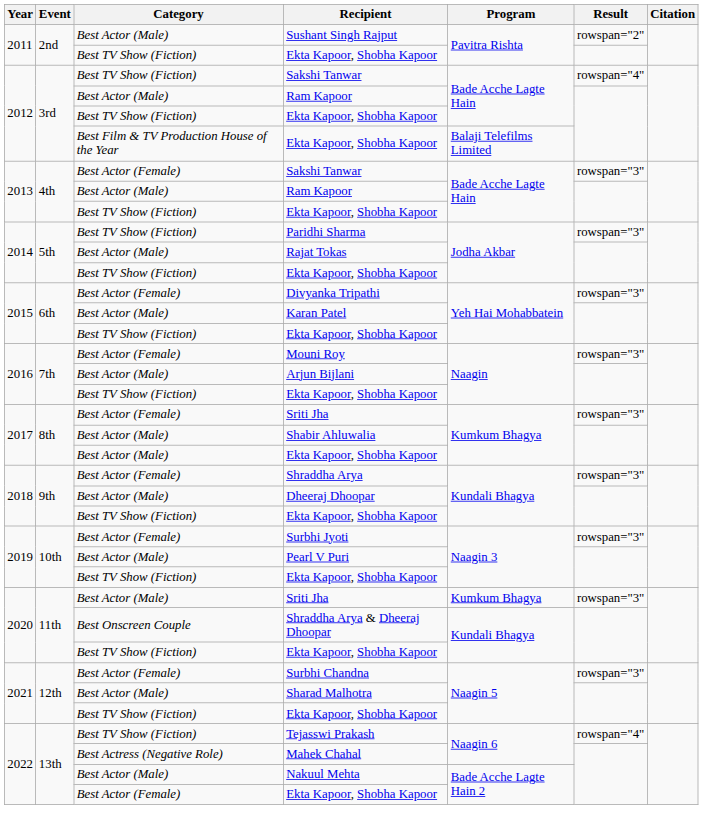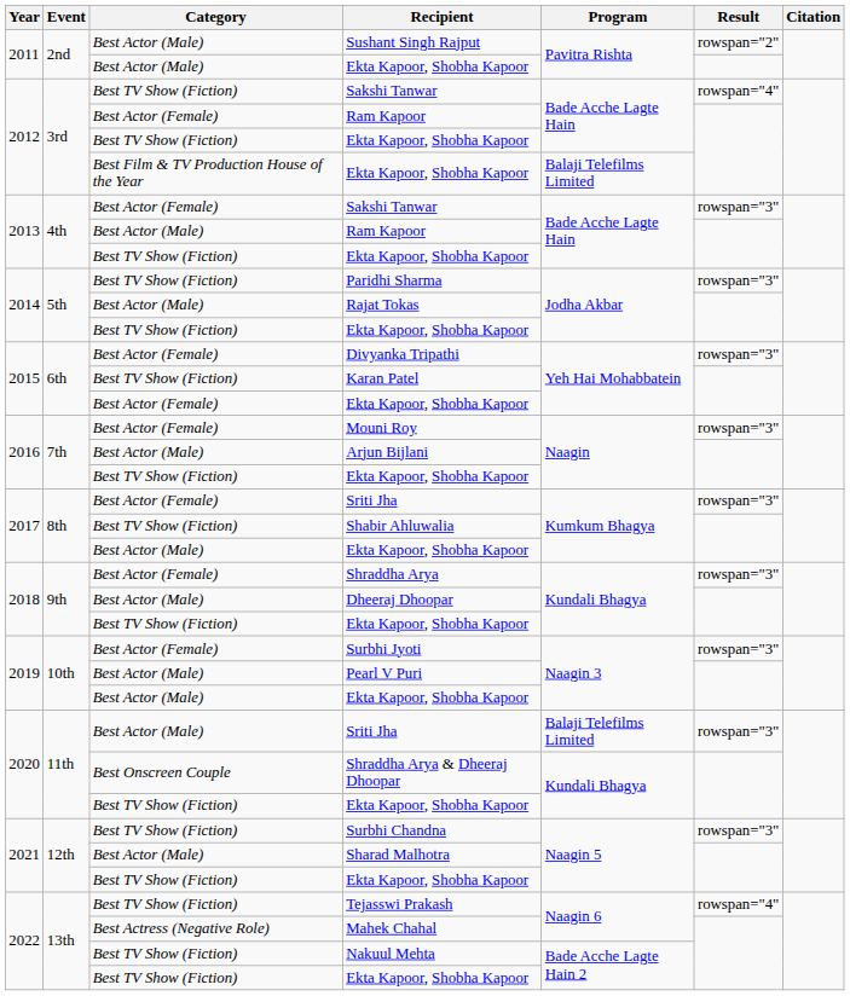2011 / Ekta Kapoor, Shobha Kapoor | Category: Best TV Show (Fiction) -> Best Actor (Male)
2012 / Ram Kapoor | Category: Best Actor (Male) -> Best Actor (Female)
Karan Patel | Category: Best Actor (Male) -> Best TV Show (Fiction)
2015 / Ekta Kapoor, Shobha Kapoor | Category: Best TV Show (Fiction) -> Best Actor (Female)
Shabir Ahluwalia | Category: Best Actor (Male) -> Best TV Show (Fiction)
2019 / Ekta Kapoor, Shobha Kapoor | Category: Best TV Show (Fiction) -> Best Actor (Male)
2020 / Sriti Jha | Program: Kumkum Bhagya -> Balaji Telefilms Limited
Surbhi Chandna | Category: Best Actor (Female) -> Best TV Show (Fiction)
Nakuul Mehta | Category: Best Actor (Male) -> Best TV Show (Fiction)
2022 / Ekta Kapoor, Shobha Kapoor | Category: Best Actor (Female) -> Best TV Show (Fiction)
